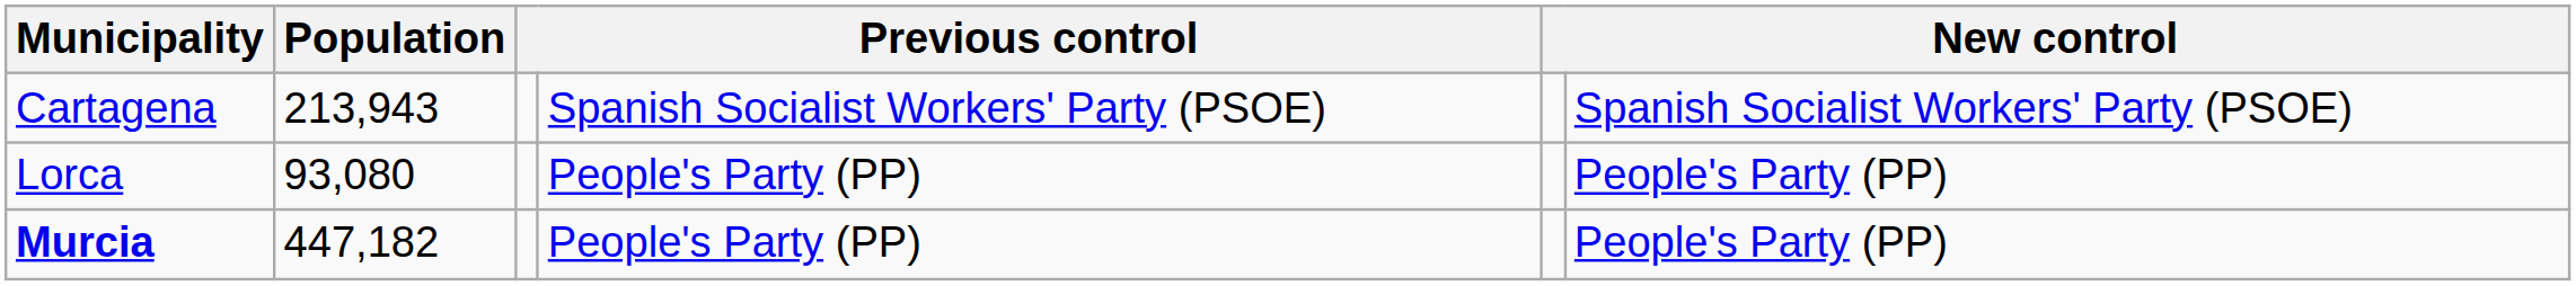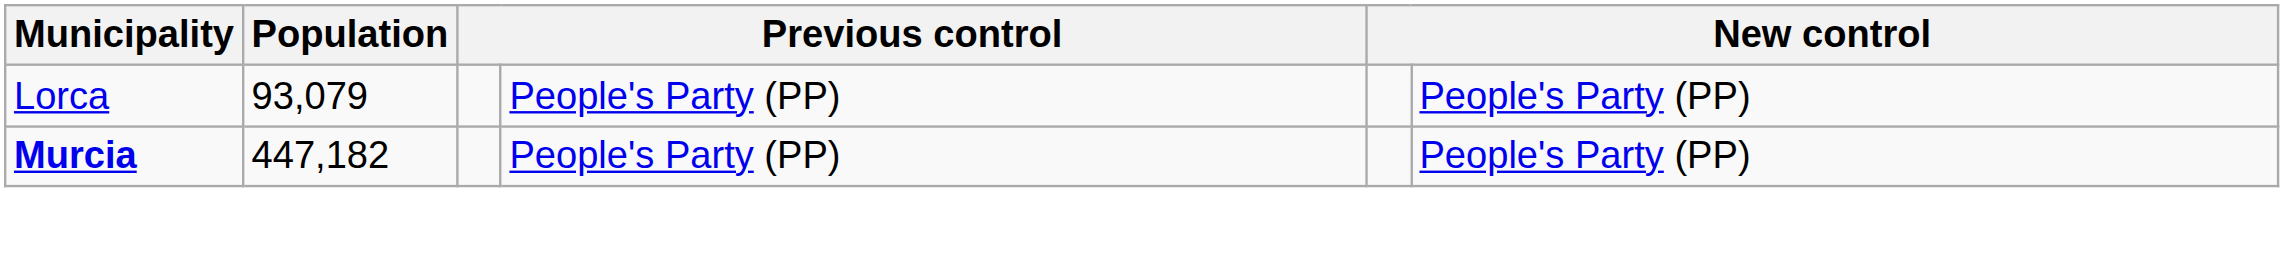- row: Cartagena | 213,943 | Spanish Socialist Workers' Party (PSOE) | Spanish Socialist Workers' Party (PSOE)
Lorca | Population: 93,080 -> 93,079
